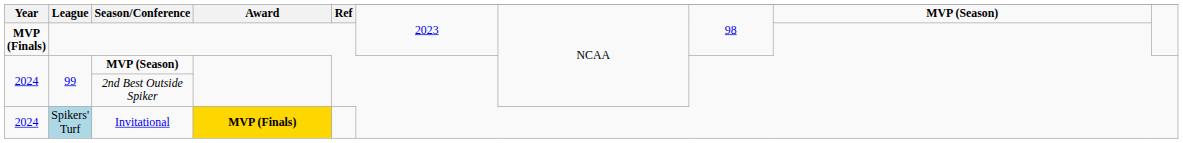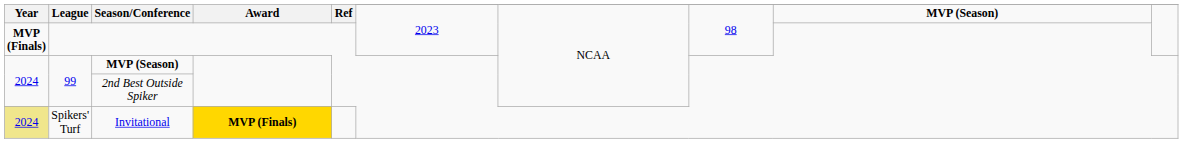Invitational | Year: no background -> khaki background
Invitational | League: lightblue background -> no background
